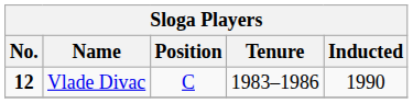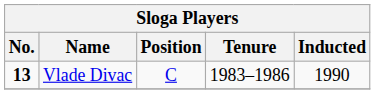Vlade Divac | No.: 12 -> 13
